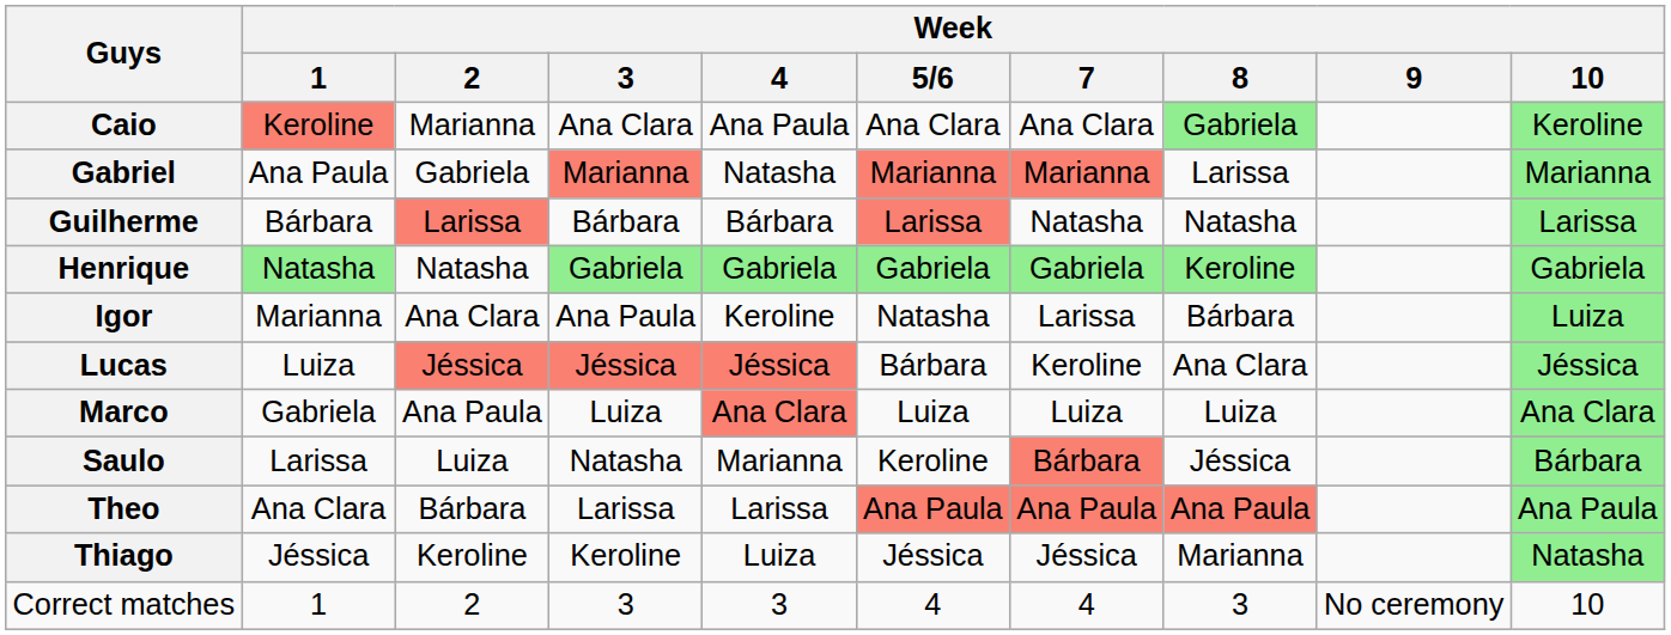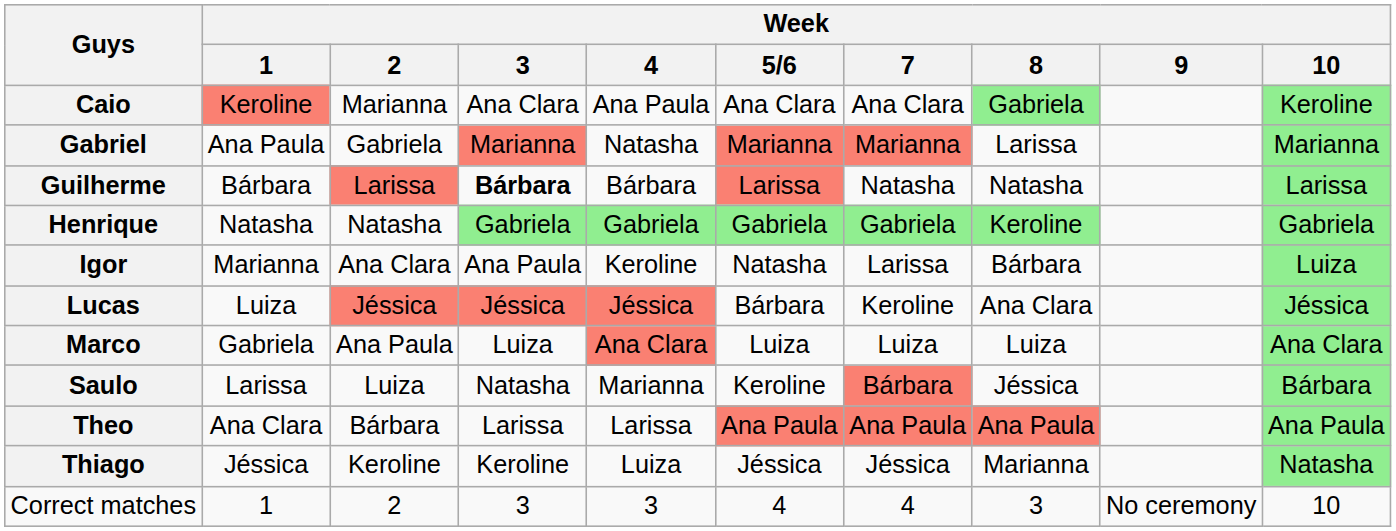Guilherme | Week / 3: normal -> bold
Henrique | Week / 1: lightgreen background -> no background
